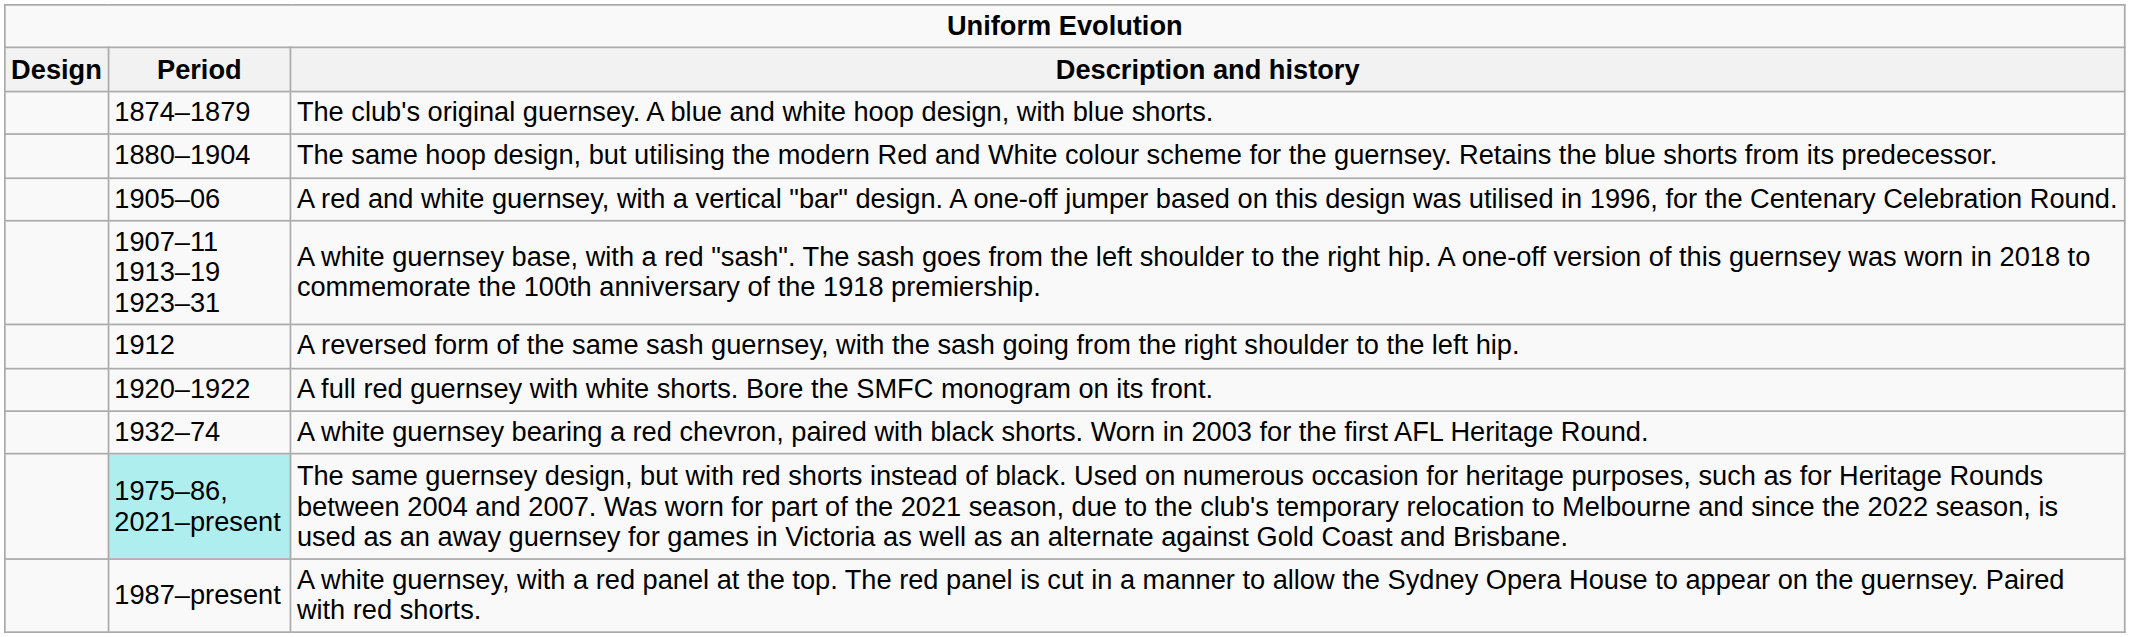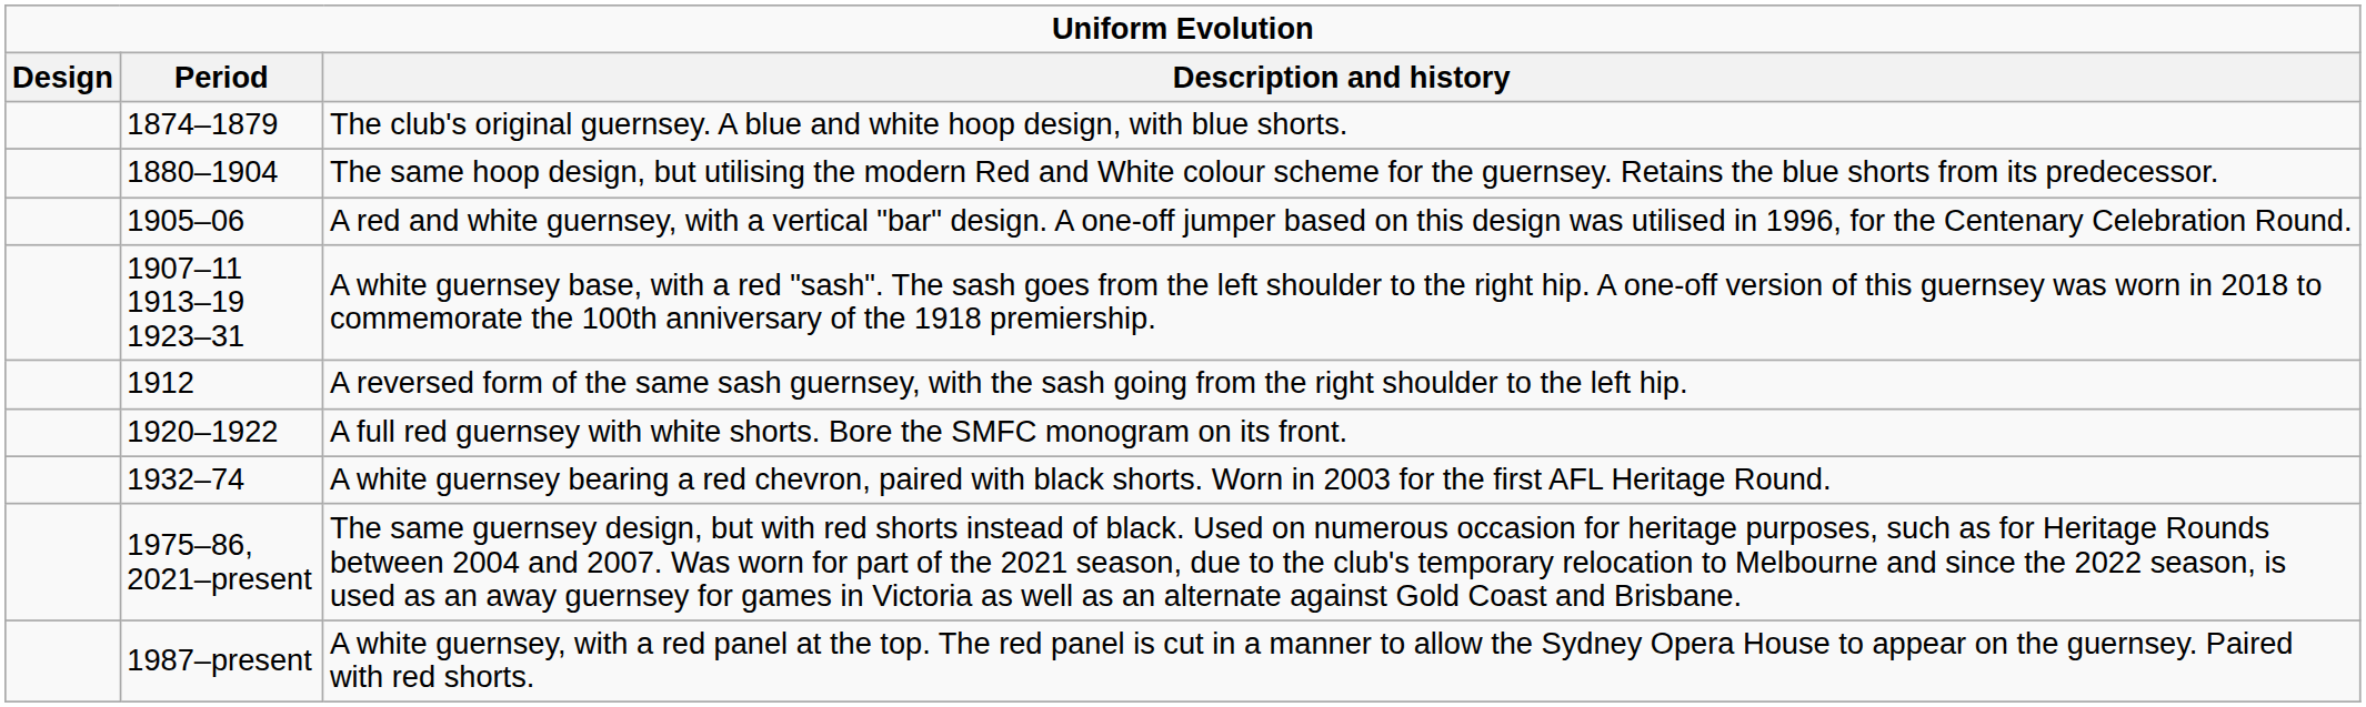row 10 | Period: paleturquoise background -> no background
